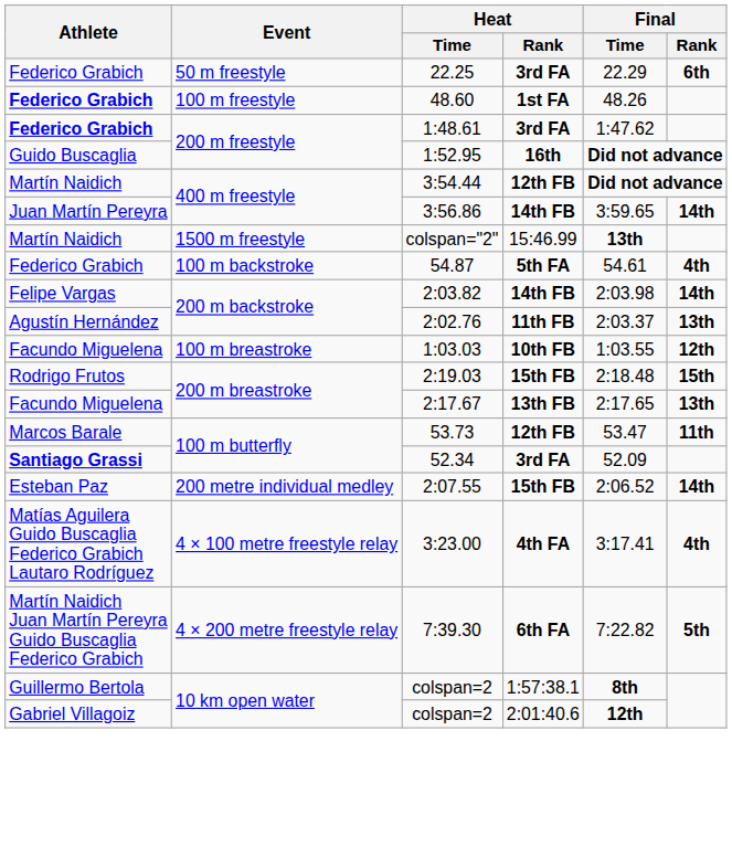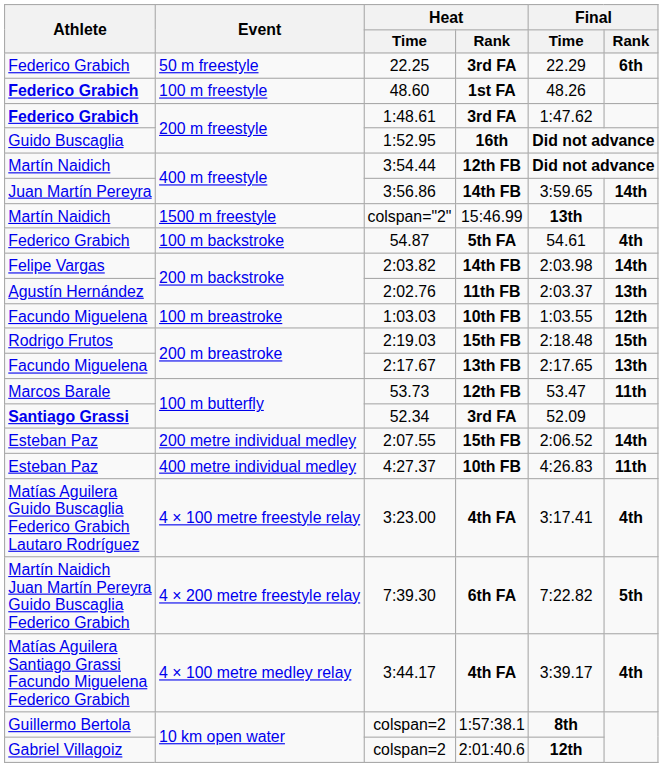+ row: Esteban Paz | 400 metre individual medley | 4:27.37 | 10th FB | 4:26.83 | 11th
+ row: Matías Aguilera Santiago Grassi Facundo Miguelena Federico Grabich | 4 × 100 metre medley relay | 3:44.17 | 4th FA | 3:39.17 | 4th
